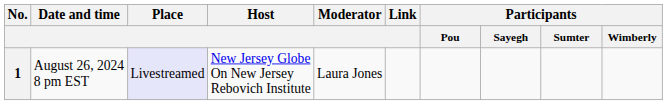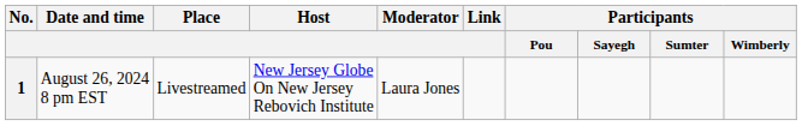1 | Place: lavender background -> no background
